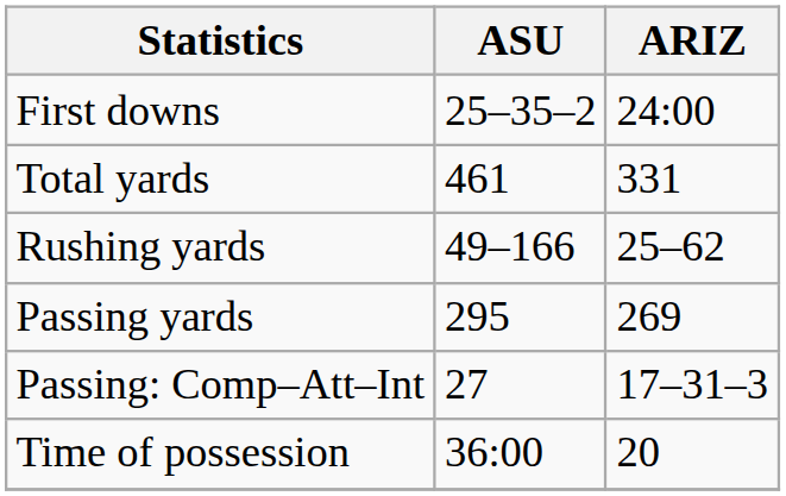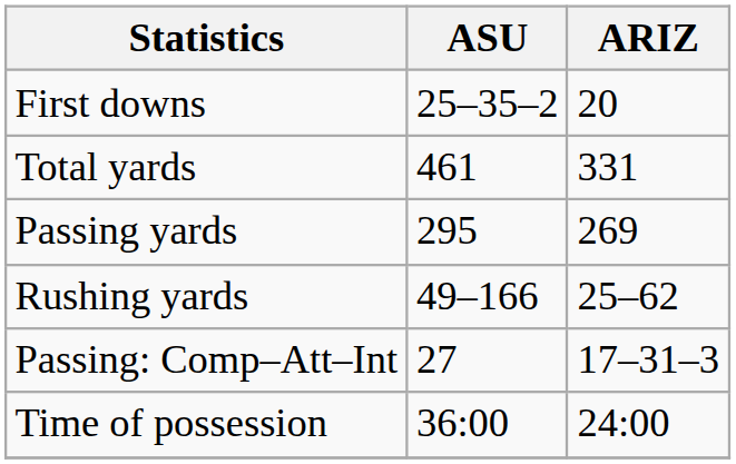First downs | ARIZ: 24:00 -> 20
rows swapped: Rushing yards <-> Passing yards
Time of possession | ARIZ: 20 -> 24:00
